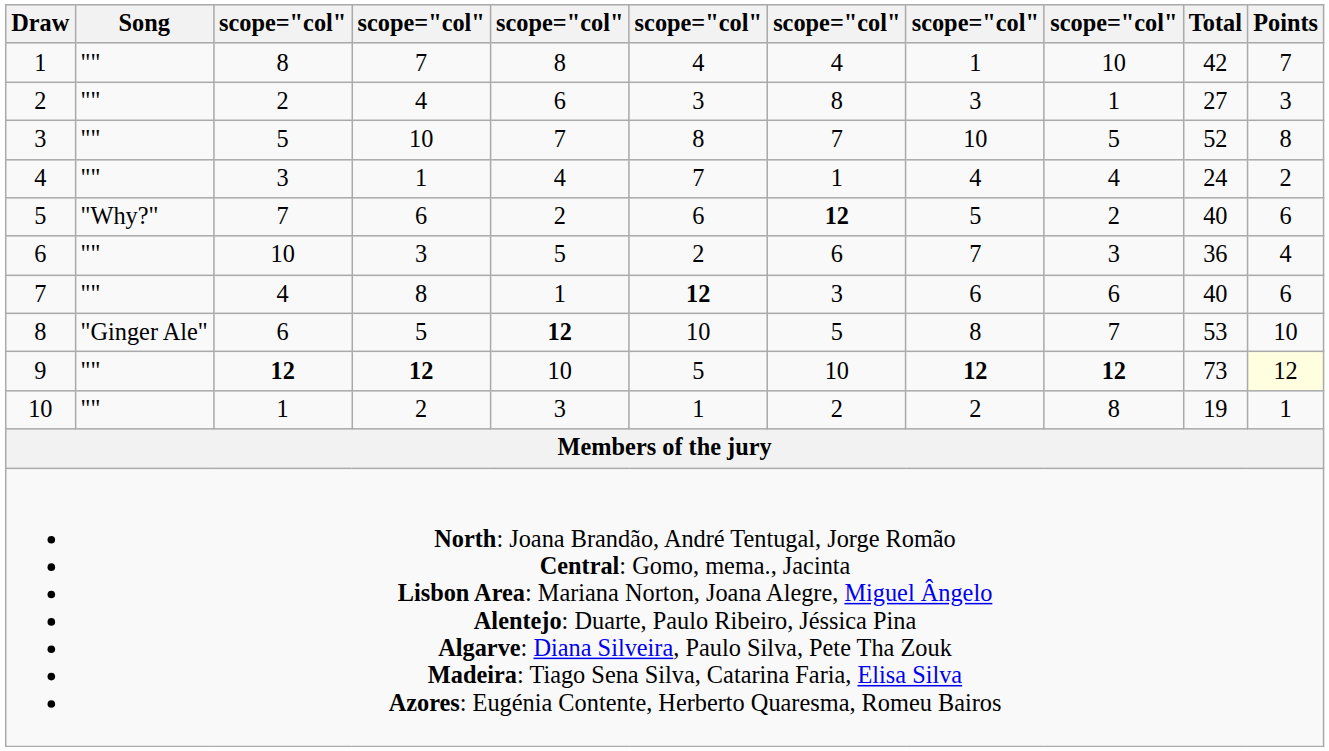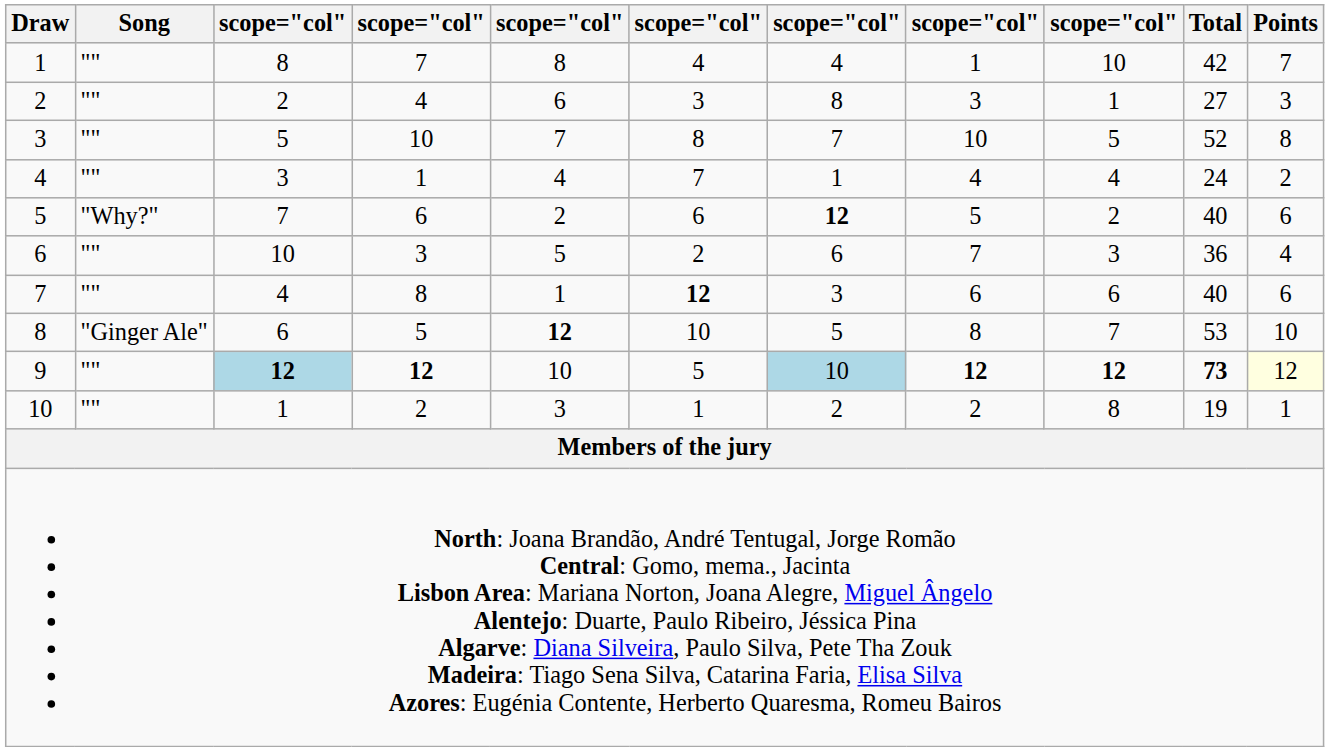9 | column 3: no background -> lightblue background
9 | column 7: no background -> lightblue background
9 | Total: normal -> bold
